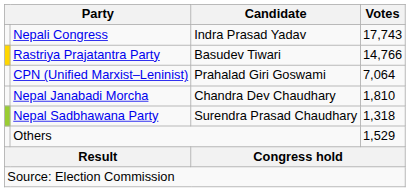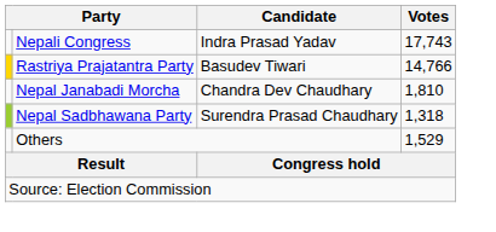- row: CPN (Unified Marxist–Leninist) | Prahalad Giri Goswami | 7,064
